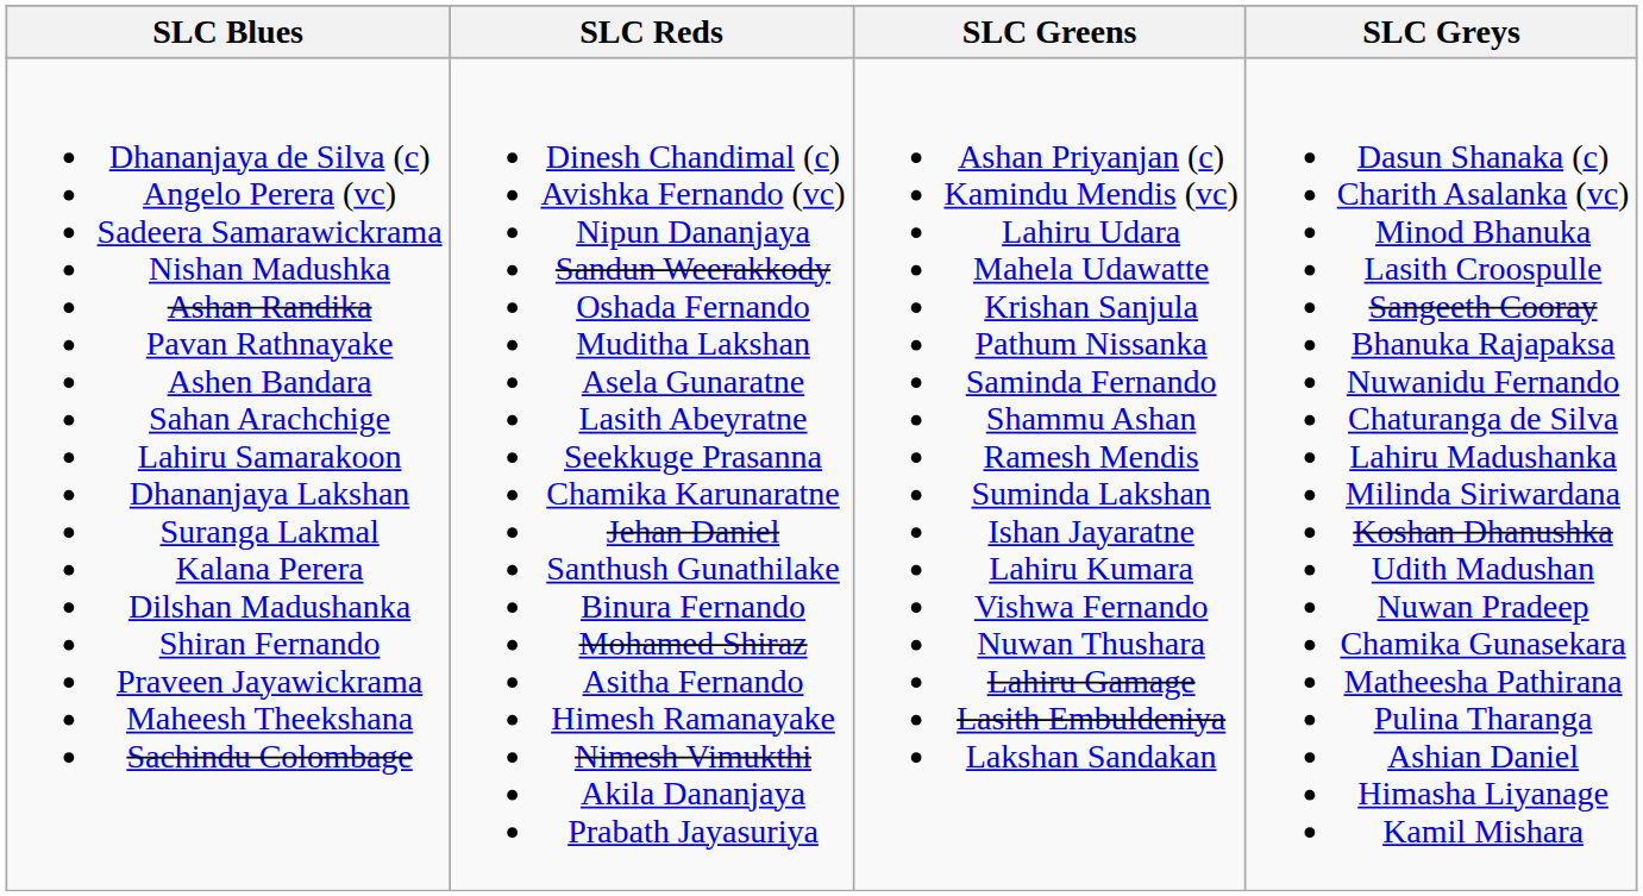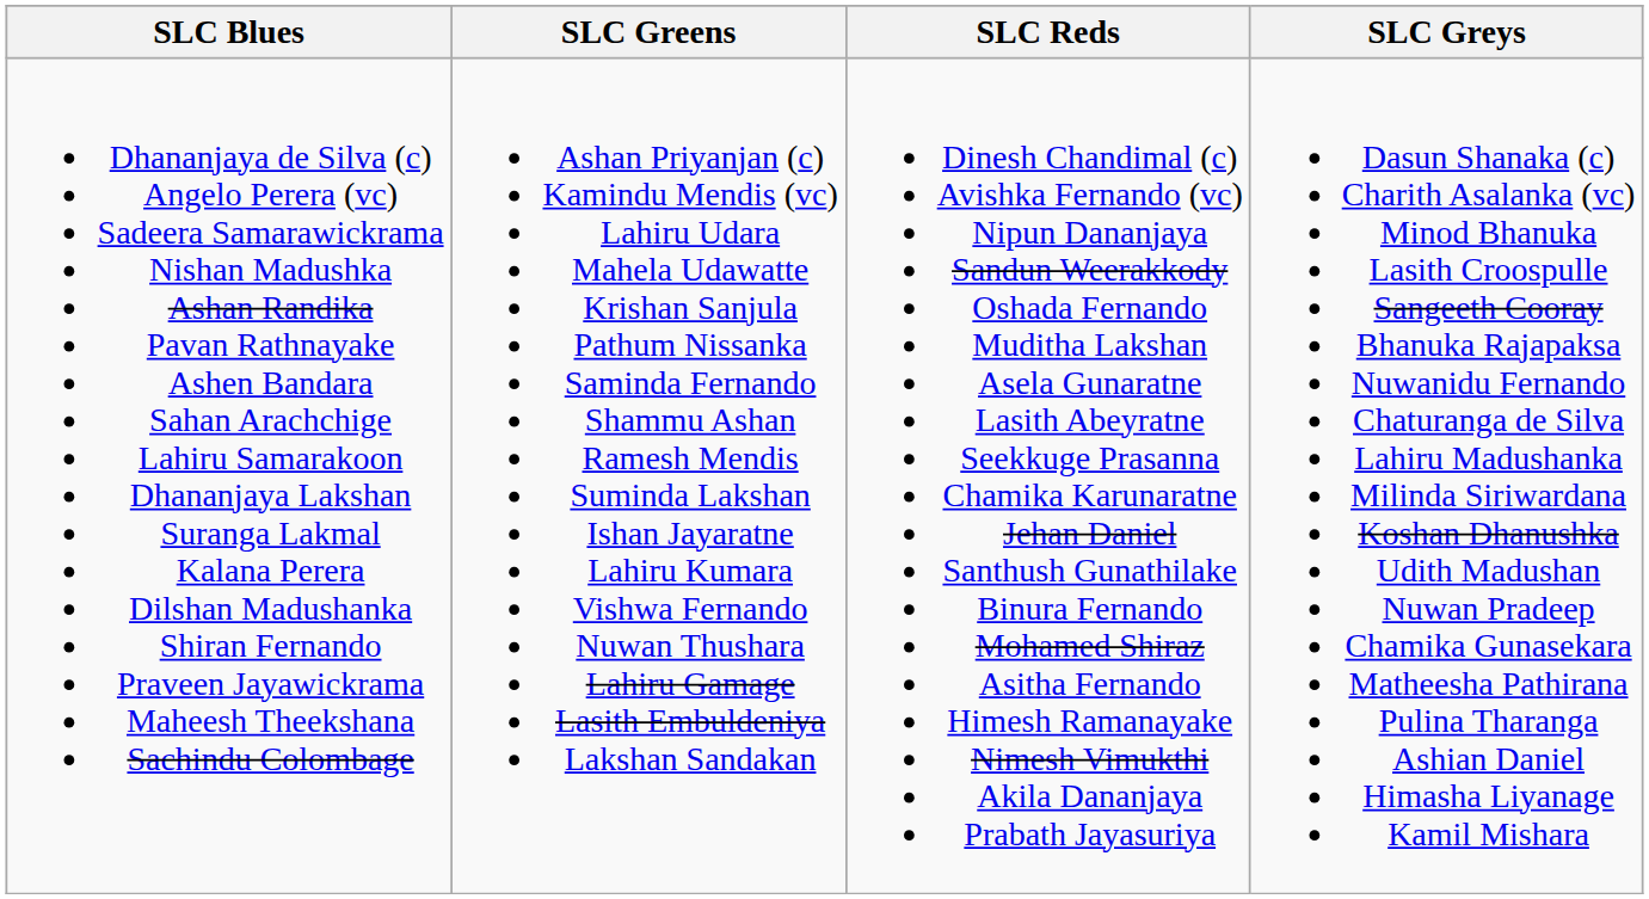columns swapped: SLC Greens <-> SLC Reds
